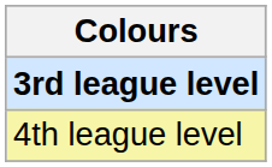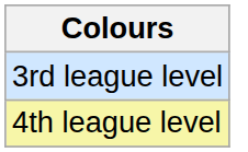row 2 | column 1: bold -> normal
